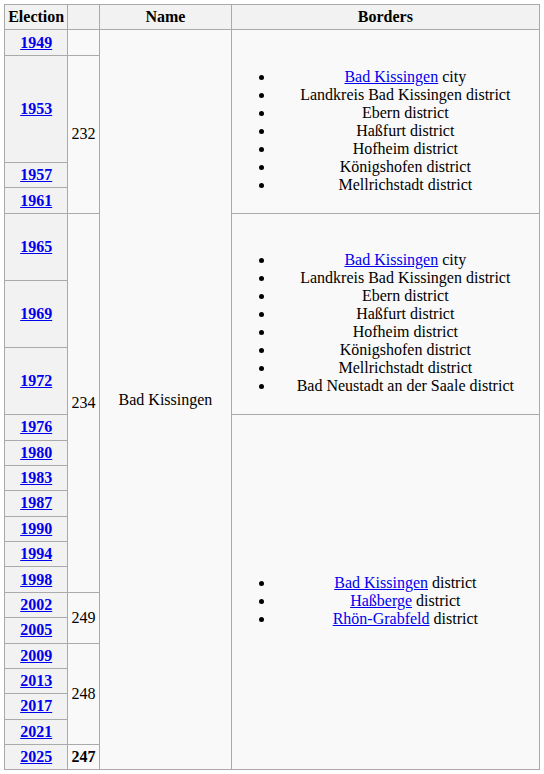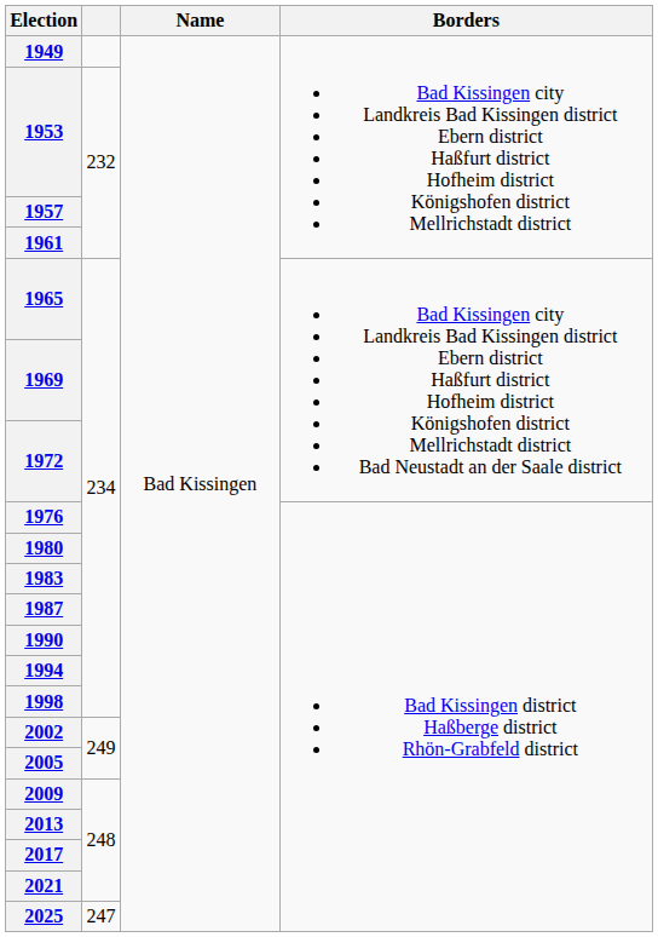2025 | column 2: bold -> normal
